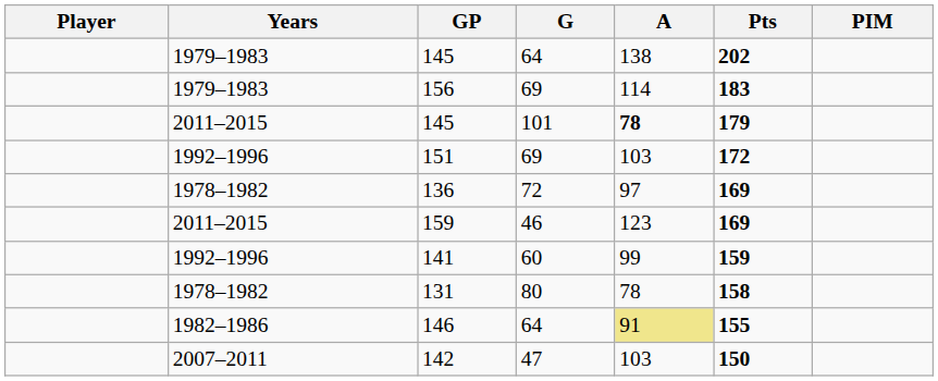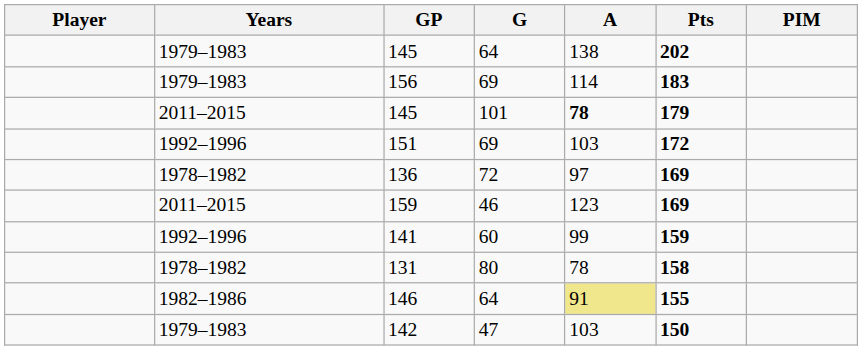142 | Years: 2007–2011 -> 1979–1983
